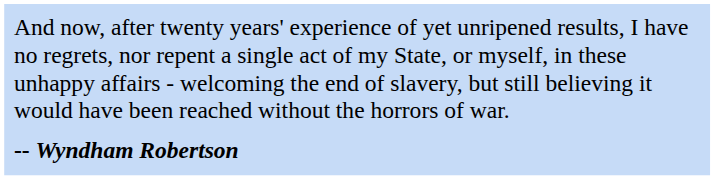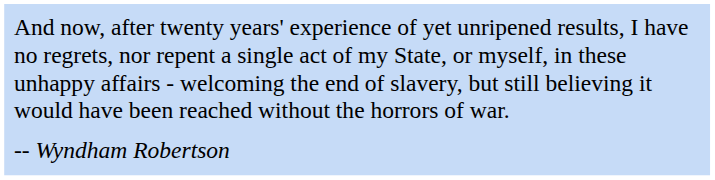row 2 | column 1: bold -> normal
